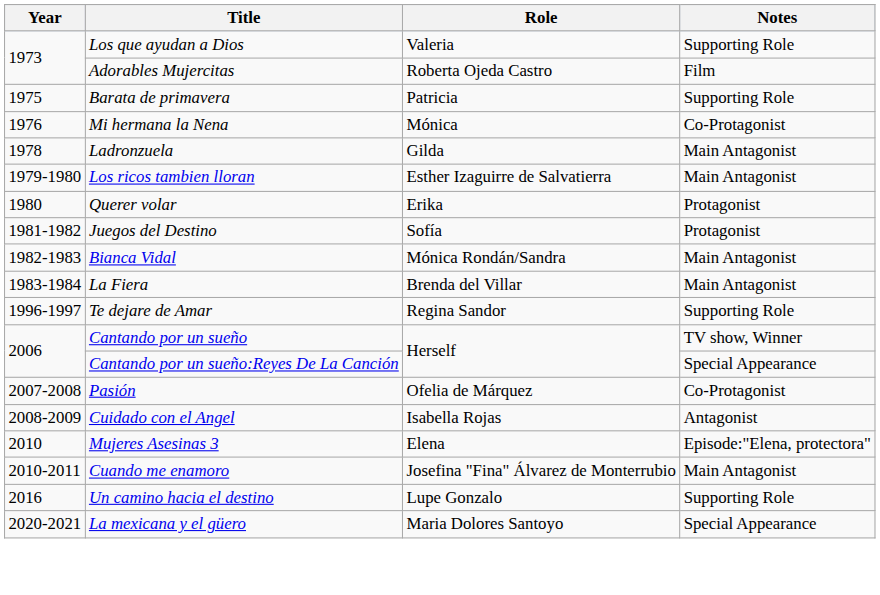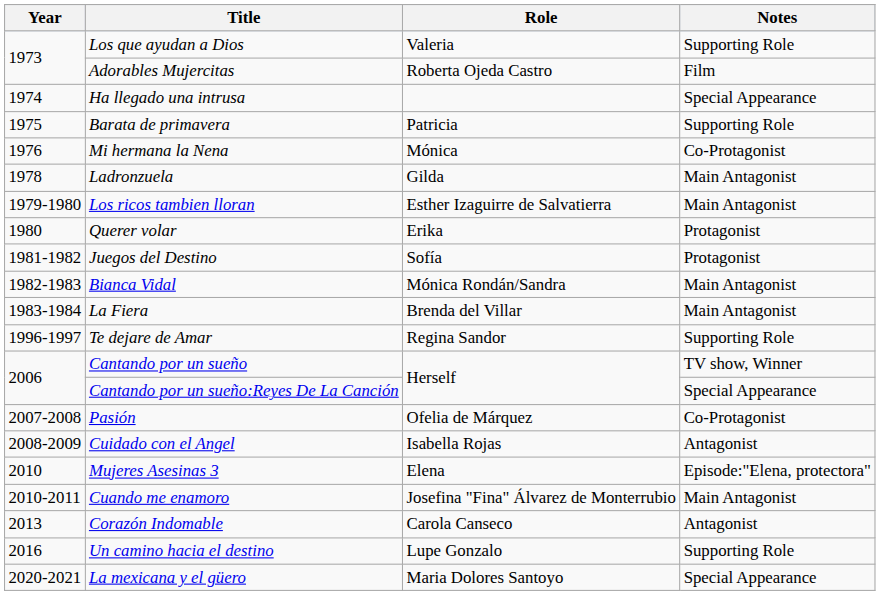+ row: 1974 | Ha llegado una intrusa | Special Appearance
+ row: 2013 | Corazón Indomable | Carola Canseco | Antagonist
